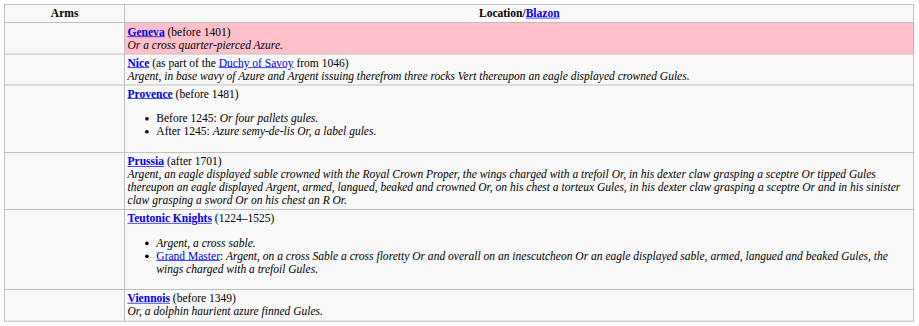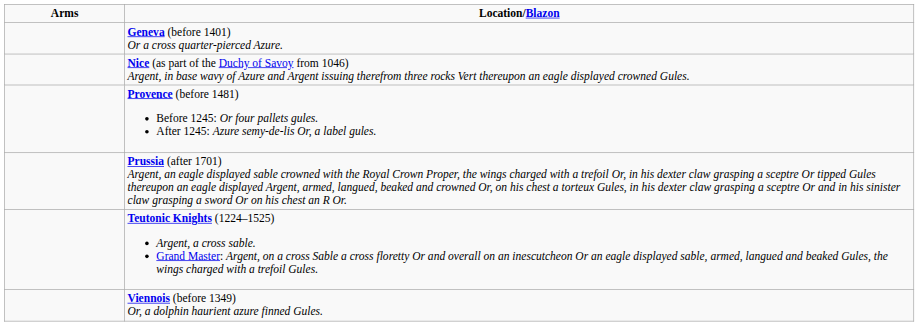Geneva (before 1401) Or a cross quarter-pierced Azure. | Location/Blazon: pink background -> no background
